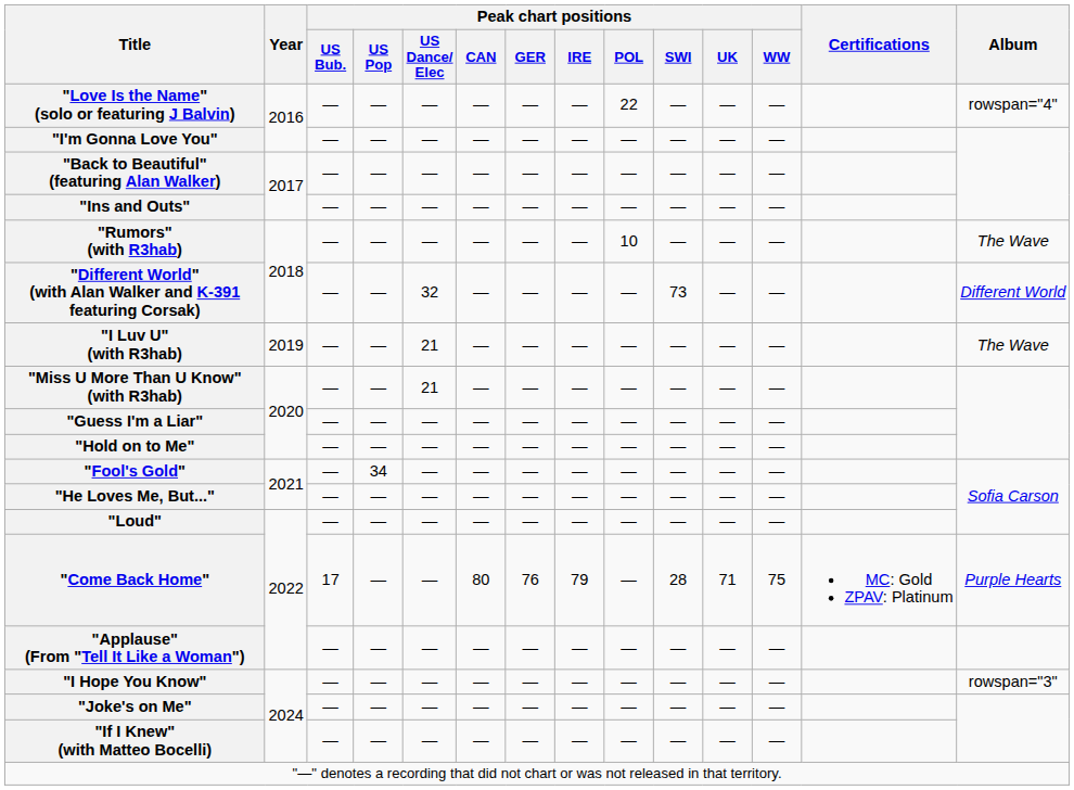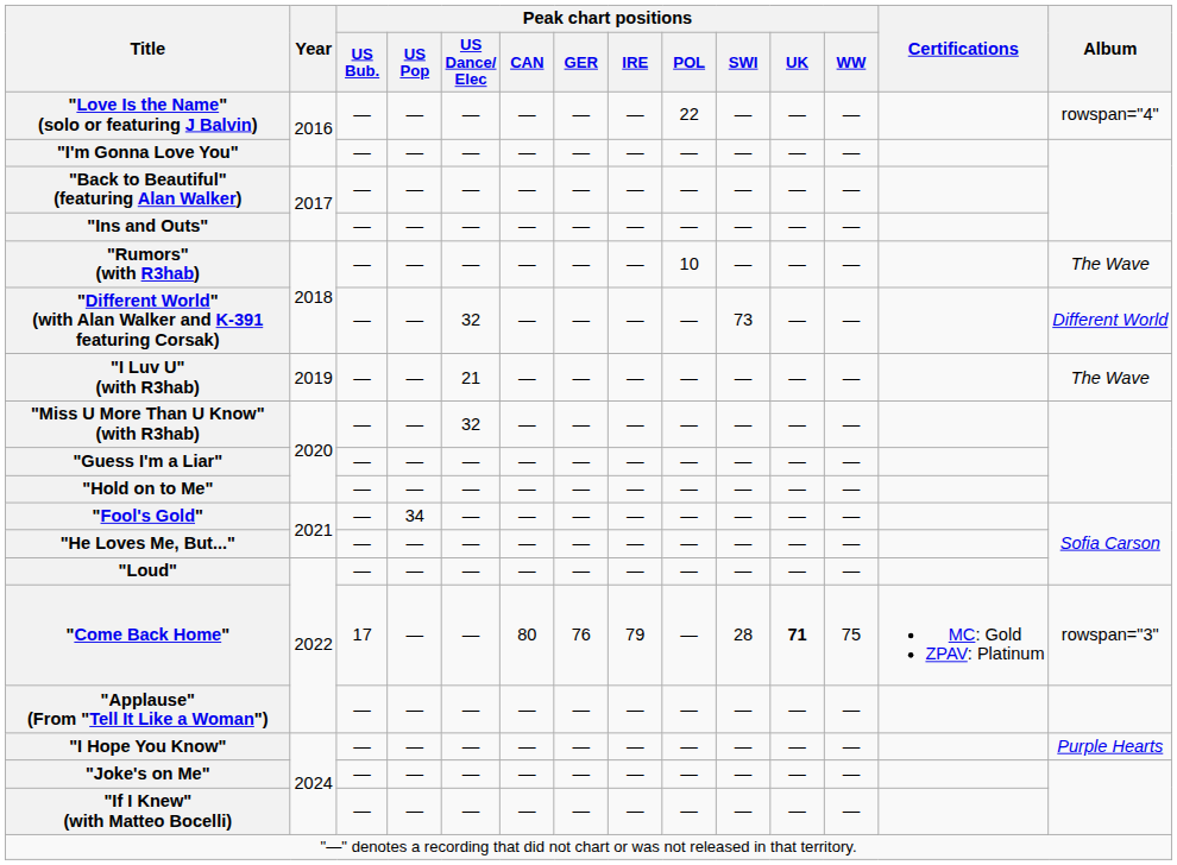"Miss U More Than U Know" (with R3hab) | Peak chart positions / US Dance/ Elec: 21 -> 32
"Come Back Home" | Peak chart positions / UK: normal -> bold
"Come Back Home" | Album: Purple Hearts -> rowspan="3"
"I Hope You Know" | Album: rowspan="3" -> Purple Hearts
